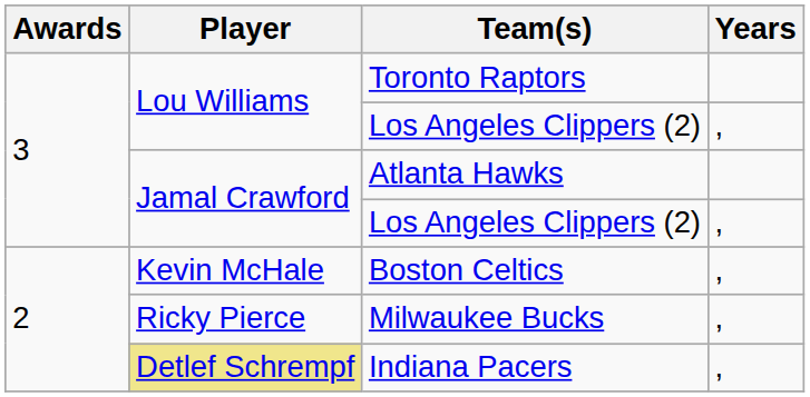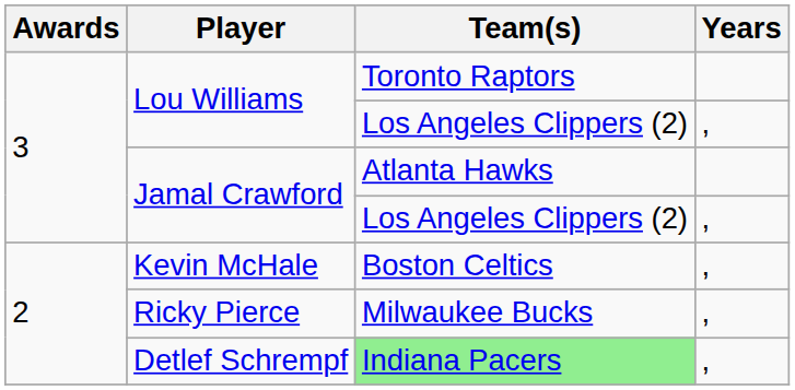Indiana Pacers | Player: khaki background -> no background
Indiana Pacers | Team(s): no background -> lightgreen background
